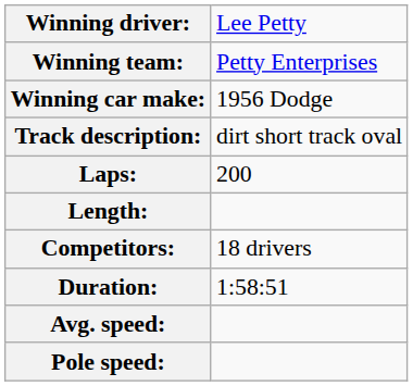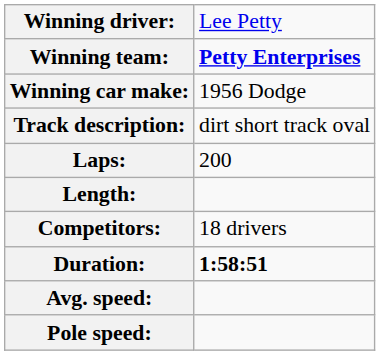Winning team: | column 2: normal -> bold
Duration: | column 2: normal -> bold
